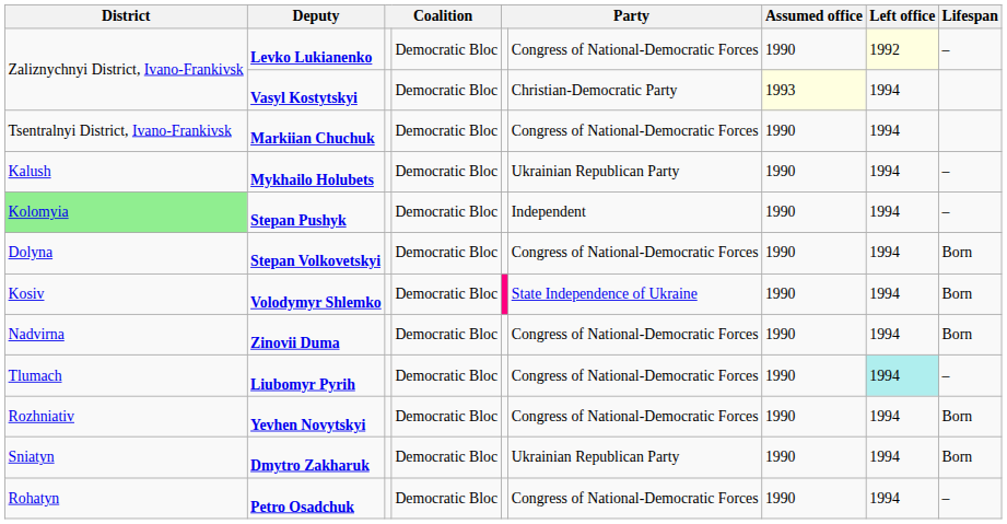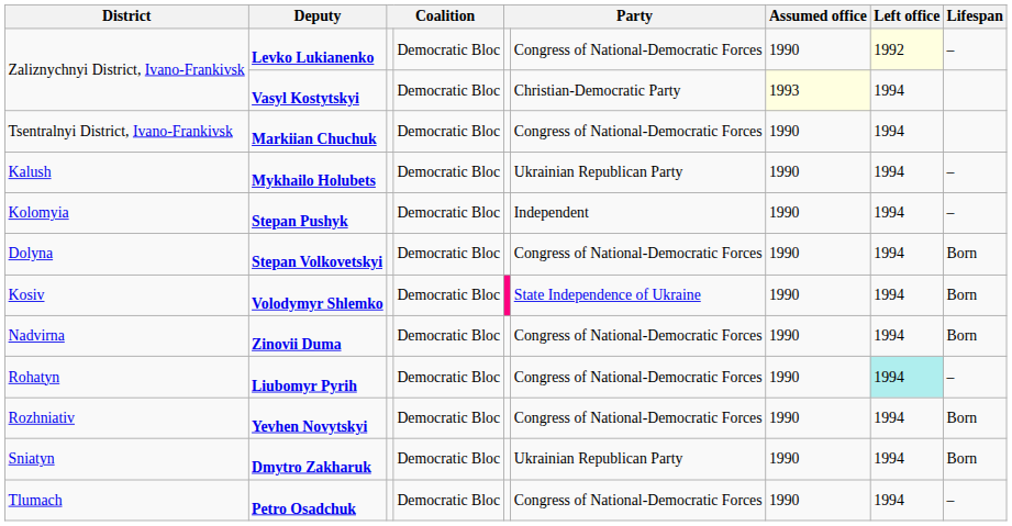Stepan Pushyk | District: lightgreen background -> no background
Liubomyr Pyrih | District: Tlumach -> Rohatyn
Petro Osadchuk | District: Rohatyn -> Tlumach
